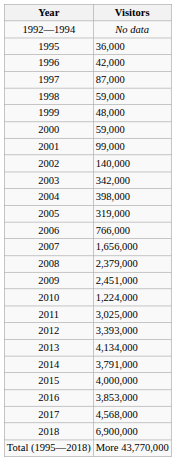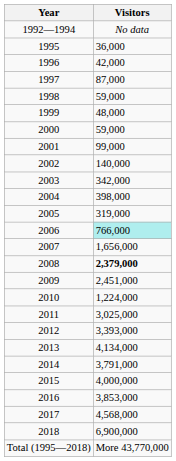2006 | Visitors: no background -> paleturquoise background
2008 | Visitors: normal -> bold
